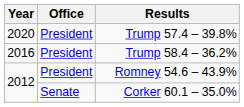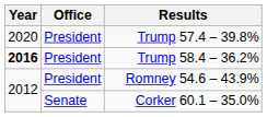Trump 58.4 – 36.2% | Year: normal -> bold
